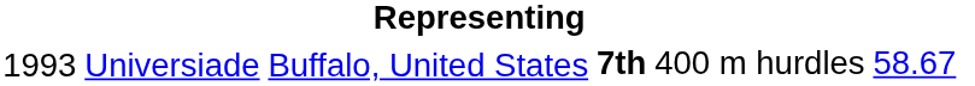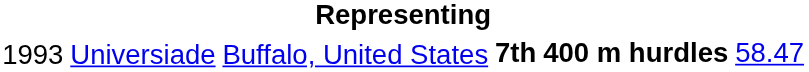row 2 | column 5: normal -> bold
row 2 | column 6: 58.67 -> 58.47
